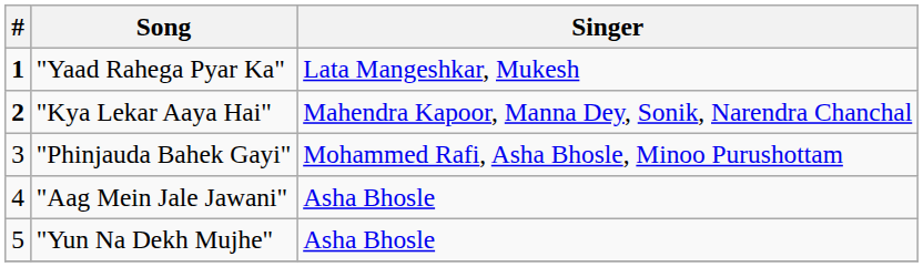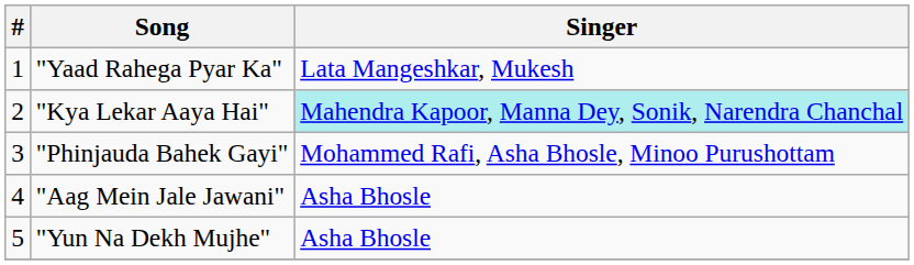"Yaad Rahega Pyar Ka" | #: bold -> normal
"Kya Lekar Aaya Hai" | #: bold -> normal
"Kya Lekar Aaya Hai" | Singer: no background -> paleturquoise background
